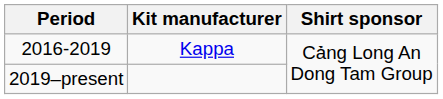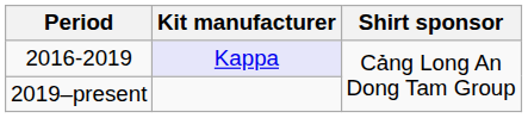2016-2019 | Kit manufacturer: no background -> lavender background
